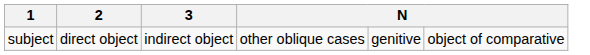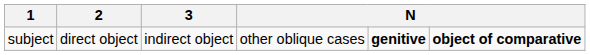subject | column 5: normal -> bold
subject | column 6: normal -> bold
